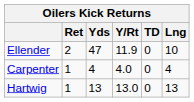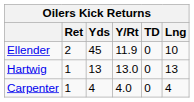Ellender | Yds: 47 -> 45
rows swapped: Hartwig <-> Carpenter
